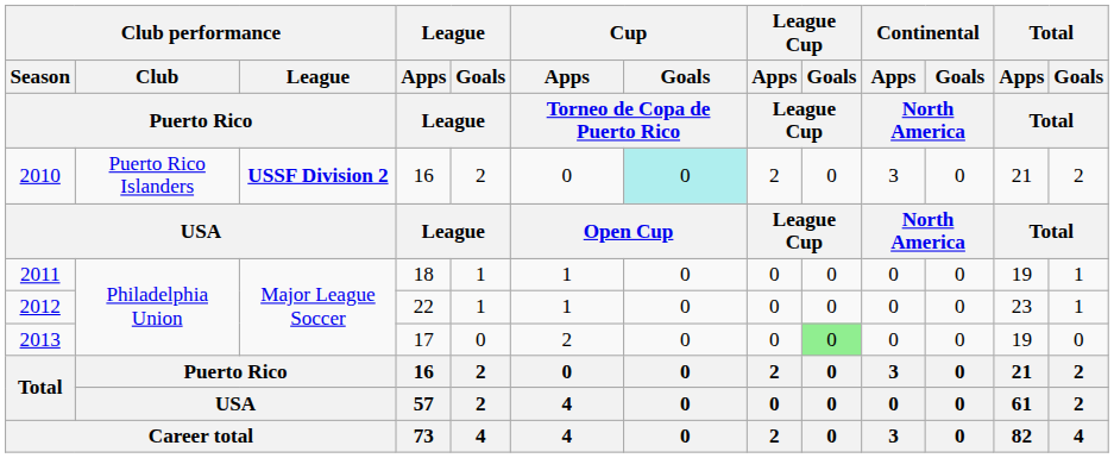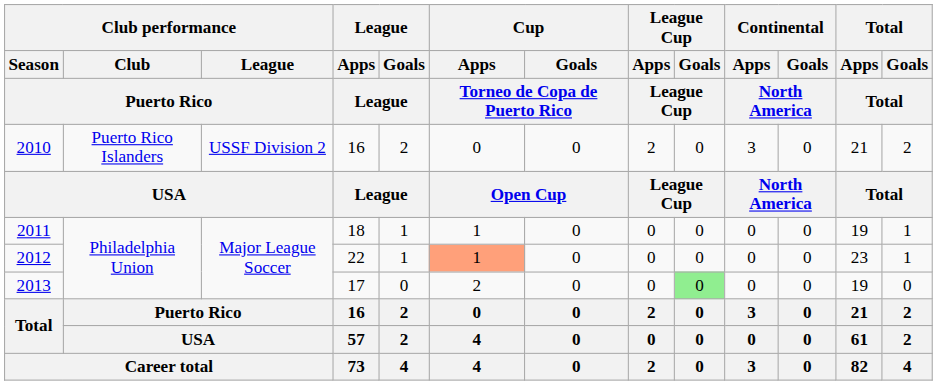2010 | Club performance / League / Puerto Rico: bold -> normal
2010 | Cup / Goals / Torneo de Copa de Puerto Rico: paleturquoise background -> no background
2012 | Cup / Apps / Torneo de Copa de Puerto Rico: no background -> lightsalmon background
